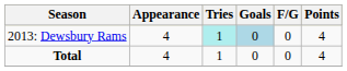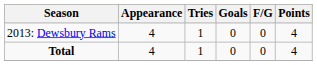2013: Dewsbury Rams | Tries: paleturquoise background -> no background
2013: Dewsbury Rams | Goals: lightblue background -> no background
